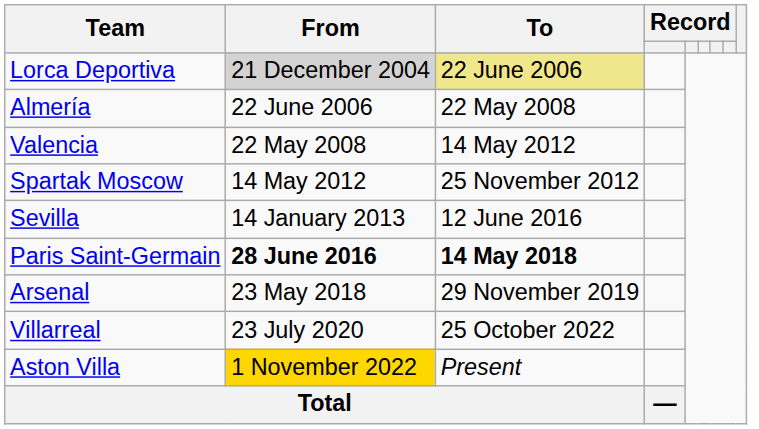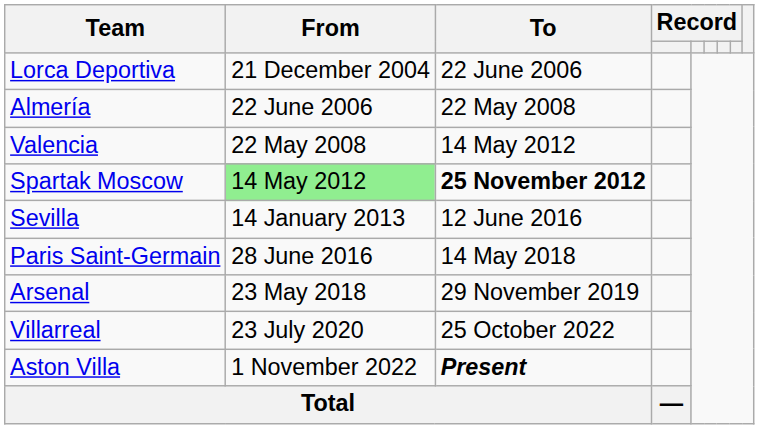Lorca Deportiva | From: lightgrey background -> no background
Lorca Deportiva | To: khaki background -> no background
Spartak Moscow | From: no background -> lightgreen background
Spartak Moscow | To: normal -> bold
Paris Saint-Germain | From: bold -> normal
Paris Saint-Germain | To: bold -> normal
Aston Villa | From: gold background -> no background
Aston Villa | To: normal -> bold
